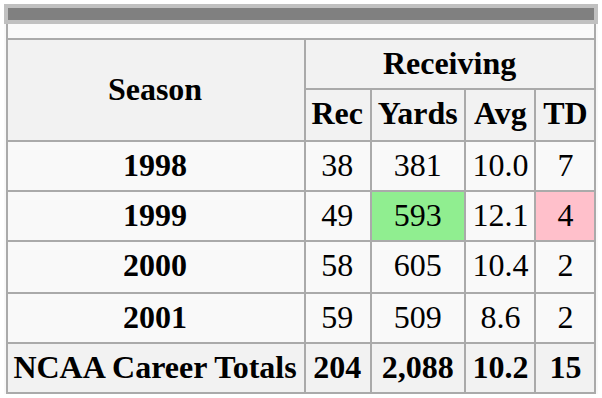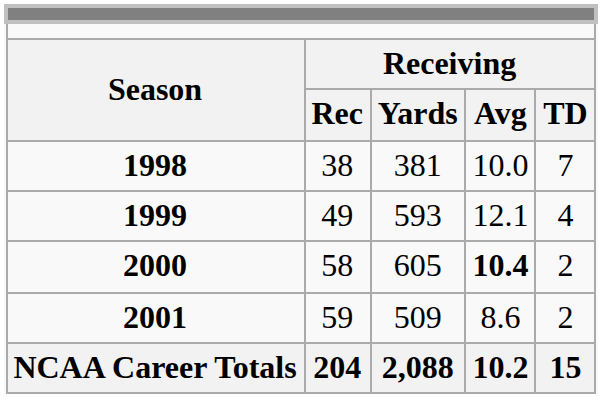1999 | column 3: lightgreen background -> no background
1999 | column 5: pink background -> no background
2000 | column 4: normal -> bold
